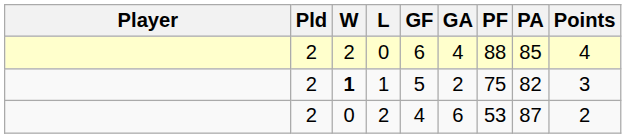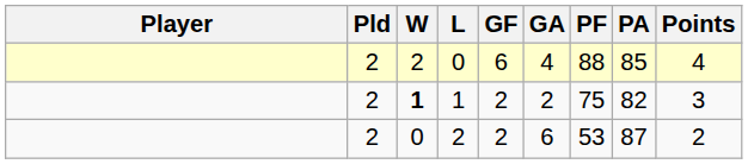row 3 | GF: 5 -> 2
row 4 | GF: 4 -> 2
